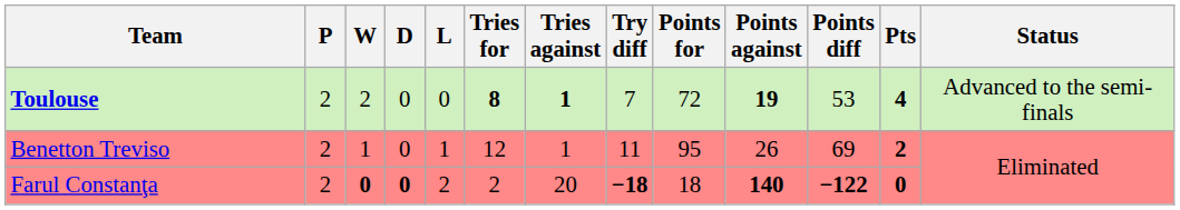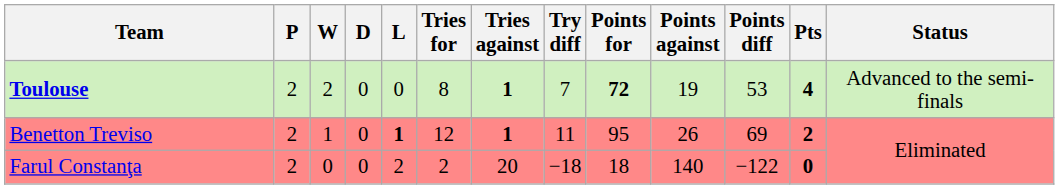Toulouse | Tries for: bold -> normal
Toulouse | Points for: normal -> bold
Toulouse | Points against: bold -> normal
Benetton Treviso | L: normal -> bold
Benetton Treviso | Tries against: normal -> bold
Farul Constanţa | W: bold -> normal
Farul Constanţa | D: bold -> normal
Farul Constanţa | Try diff: bold -> normal
Farul Constanţa | Points against: bold -> normal
Farul Constanţa | Points diff: bold -> normal
